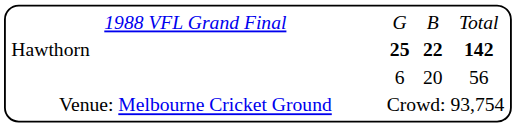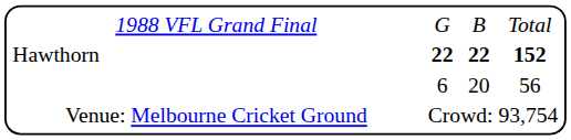Hawthorn | column 2: 25 -> 22
Hawthorn | column 4: 142 -> 152
